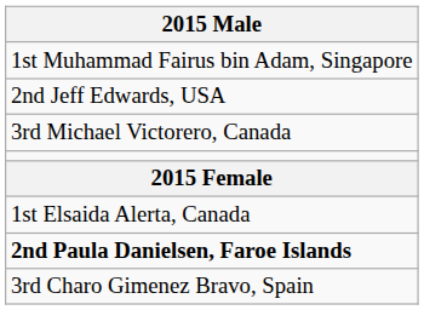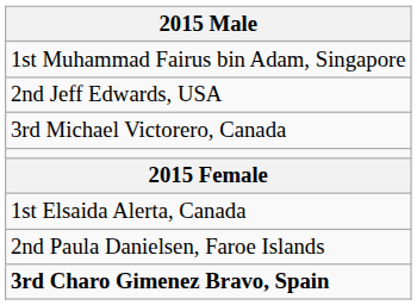row 8 | column 1: bold -> normal
row 9 | column 1: normal -> bold
